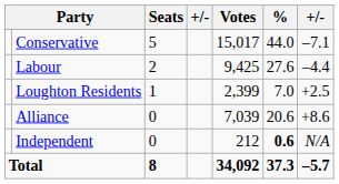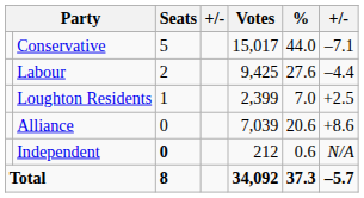Independent | Seats: normal -> bold
Independent | %: bold -> normal
